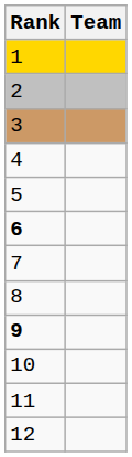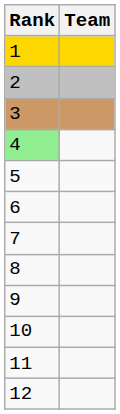4 | Rank: no background -> lightgreen background
6 | Rank: bold -> normal
9 | Rank: bold -> normal
